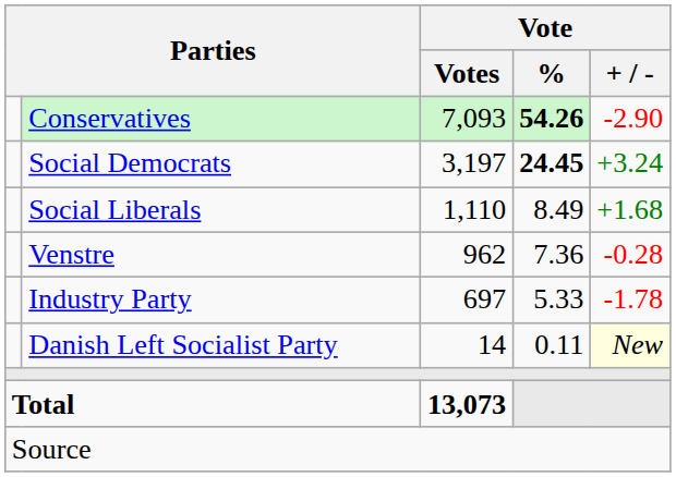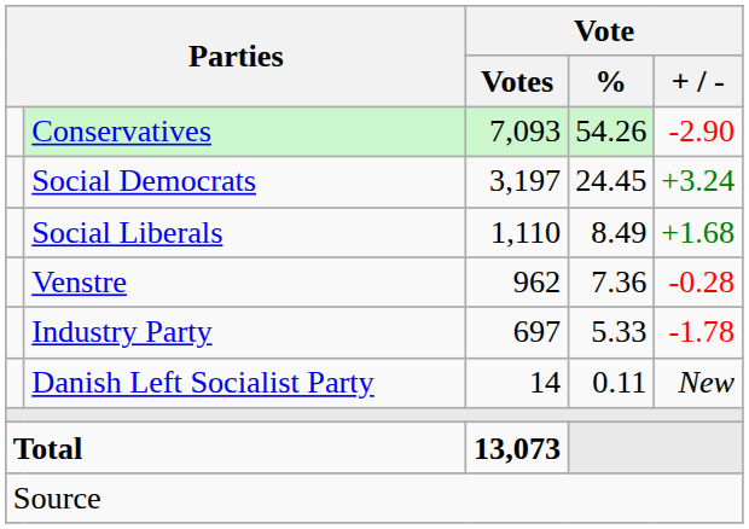Conservatives | Vote / %: bold -> normal
Social Democrats | Vote / %: bold -> normal
Danish Left Socialist Party | Vote / + / -: lightyellow background -> no background
